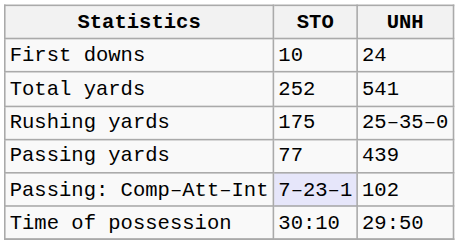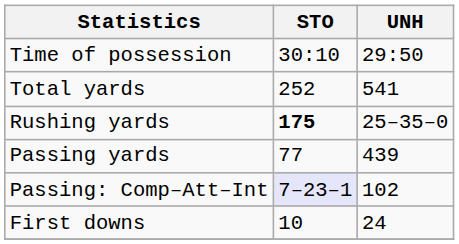rows swapped: First downs <-> Time of possession
Rushing yards | STO: normal -> bold
